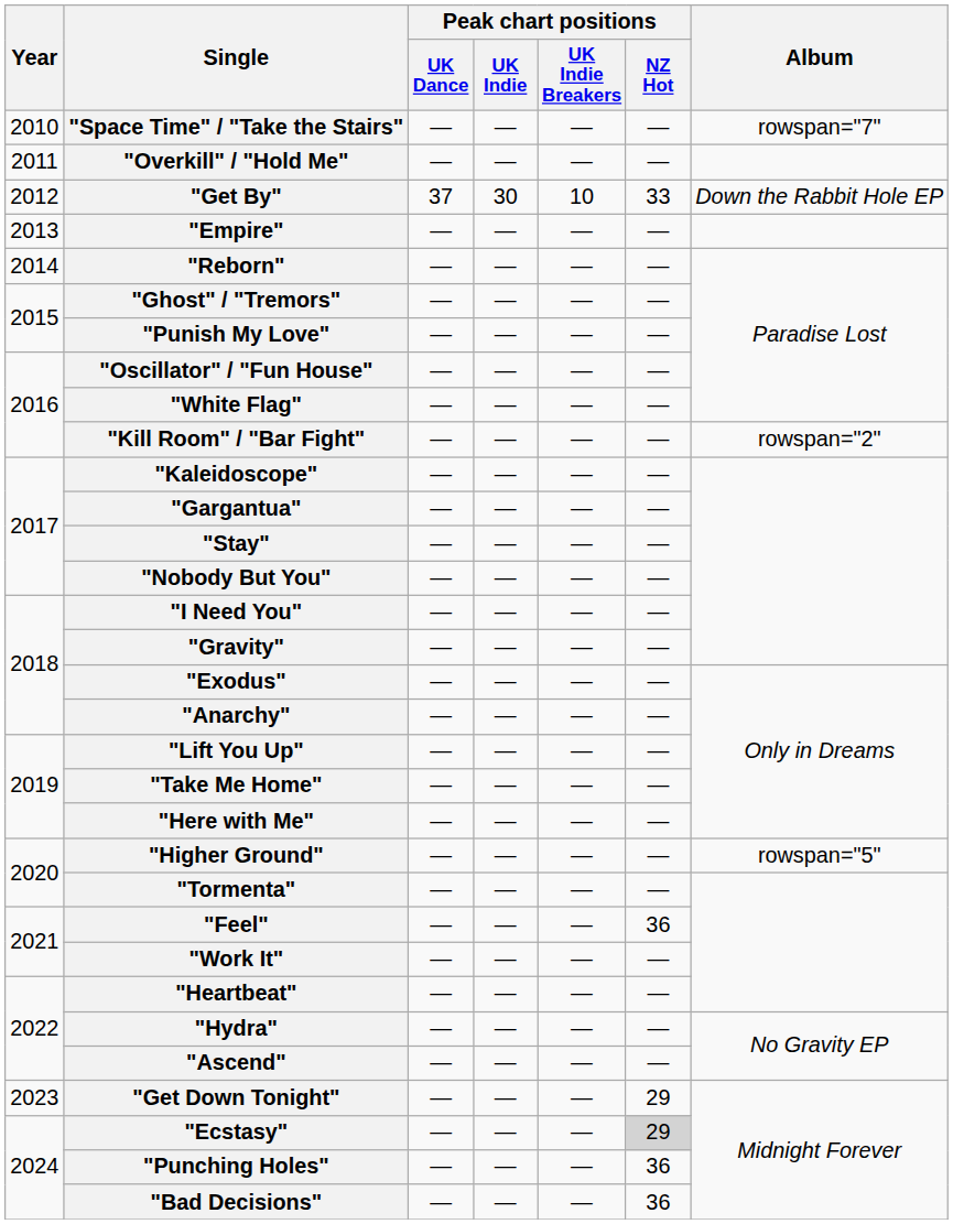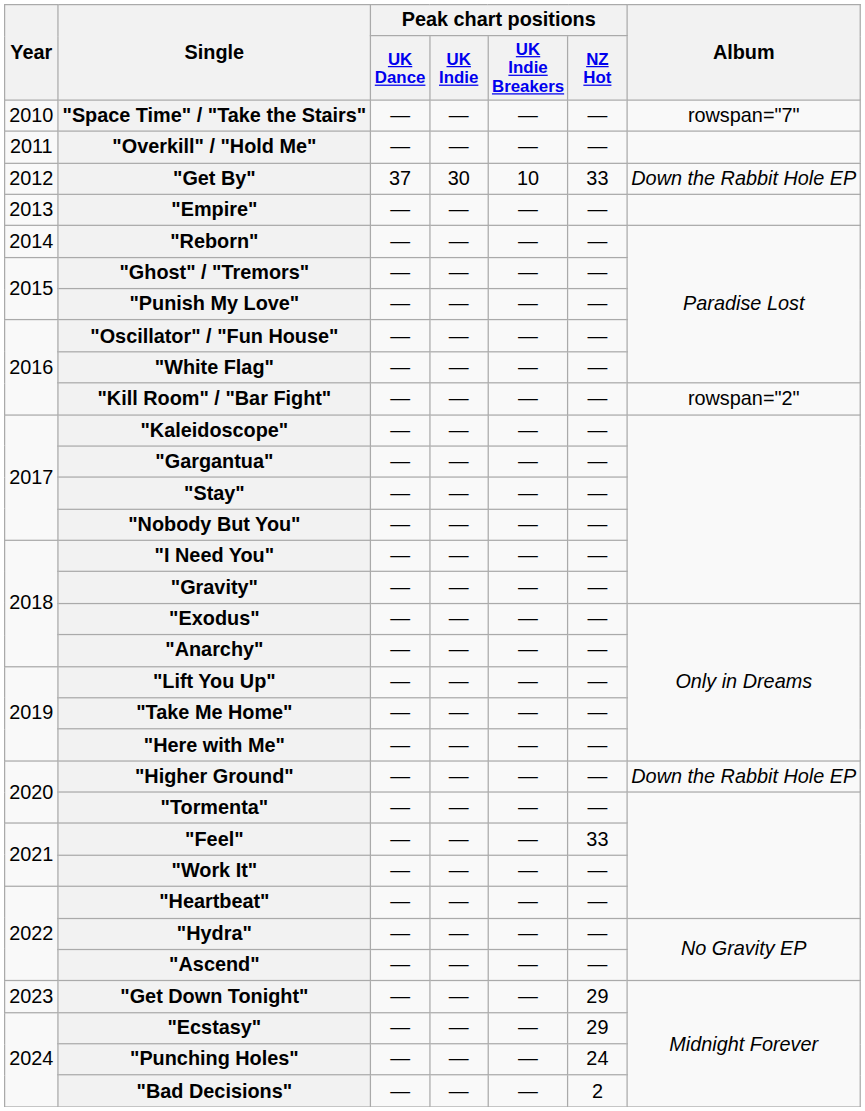"Higher Ground" | Album: rowspan="5" -> Down the Rabbit Hole EP
"Feel" | Peak chart positions / NZ Hot: 36 -> 33
"Ecstasy" | Peak chart positions / NZ Hot: lightgrey background -> no background
"Punching Holes" | Peak chart positions / NZ Hot: 36 -> 24
"Bad Decisions" | Peak chart positions / NZ Hot: 36 -> 2
